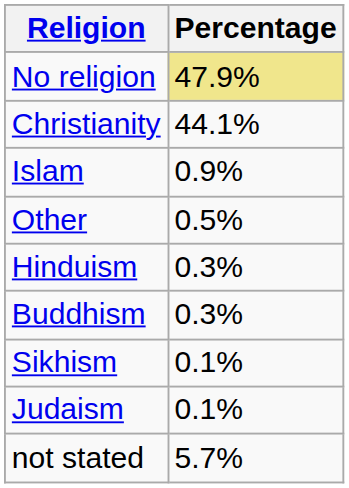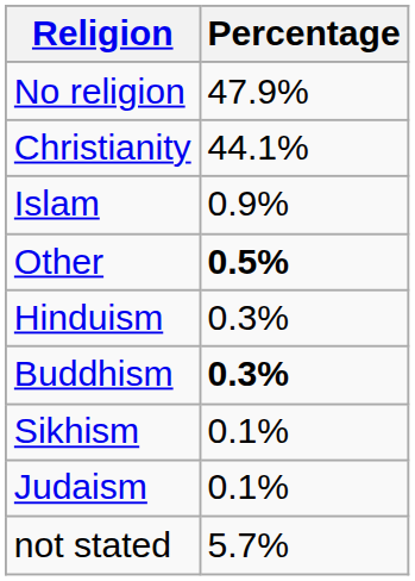No religion | Percentage: khaki background -> no background
Other | Percentage: normal -> bold
Buddhism | Percentage: normal -> bold
